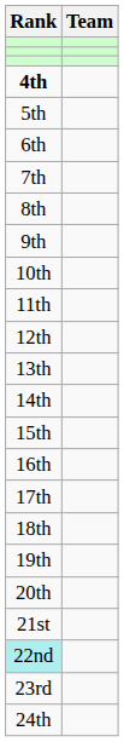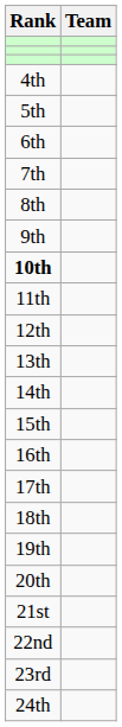row 5 | Rank: bold -> normal
row 11 | Rank: normal -> bold
row 23 | Rank: paleturquoise background -> no background
